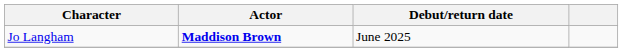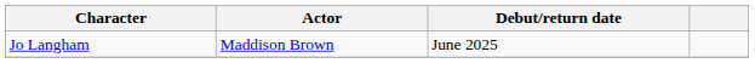Jo Langham | Actor: bold -> normal
